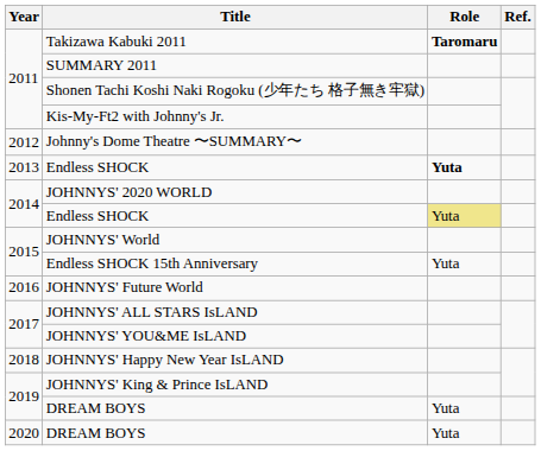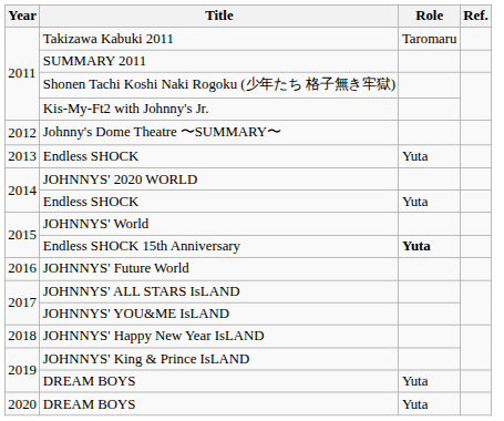Takizawa Kabuki 2011 | Role: bold -> normal
2013 / Endless SHOCK | Role: bold -> normal
2014 / Endless SHOCK | Role: khaki background -> no background
Endless SHOCK 15th Anniversary | Role: normal -> bold
